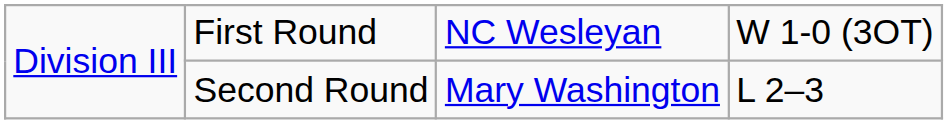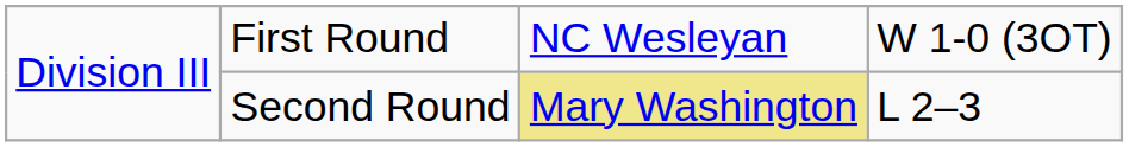Division III / Second Round | column 3: no background -> khaki background
